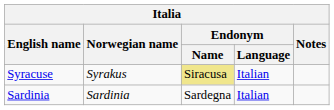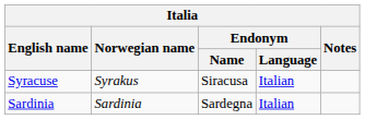Syracuse | Endonym / Name: khaki background -> no background
